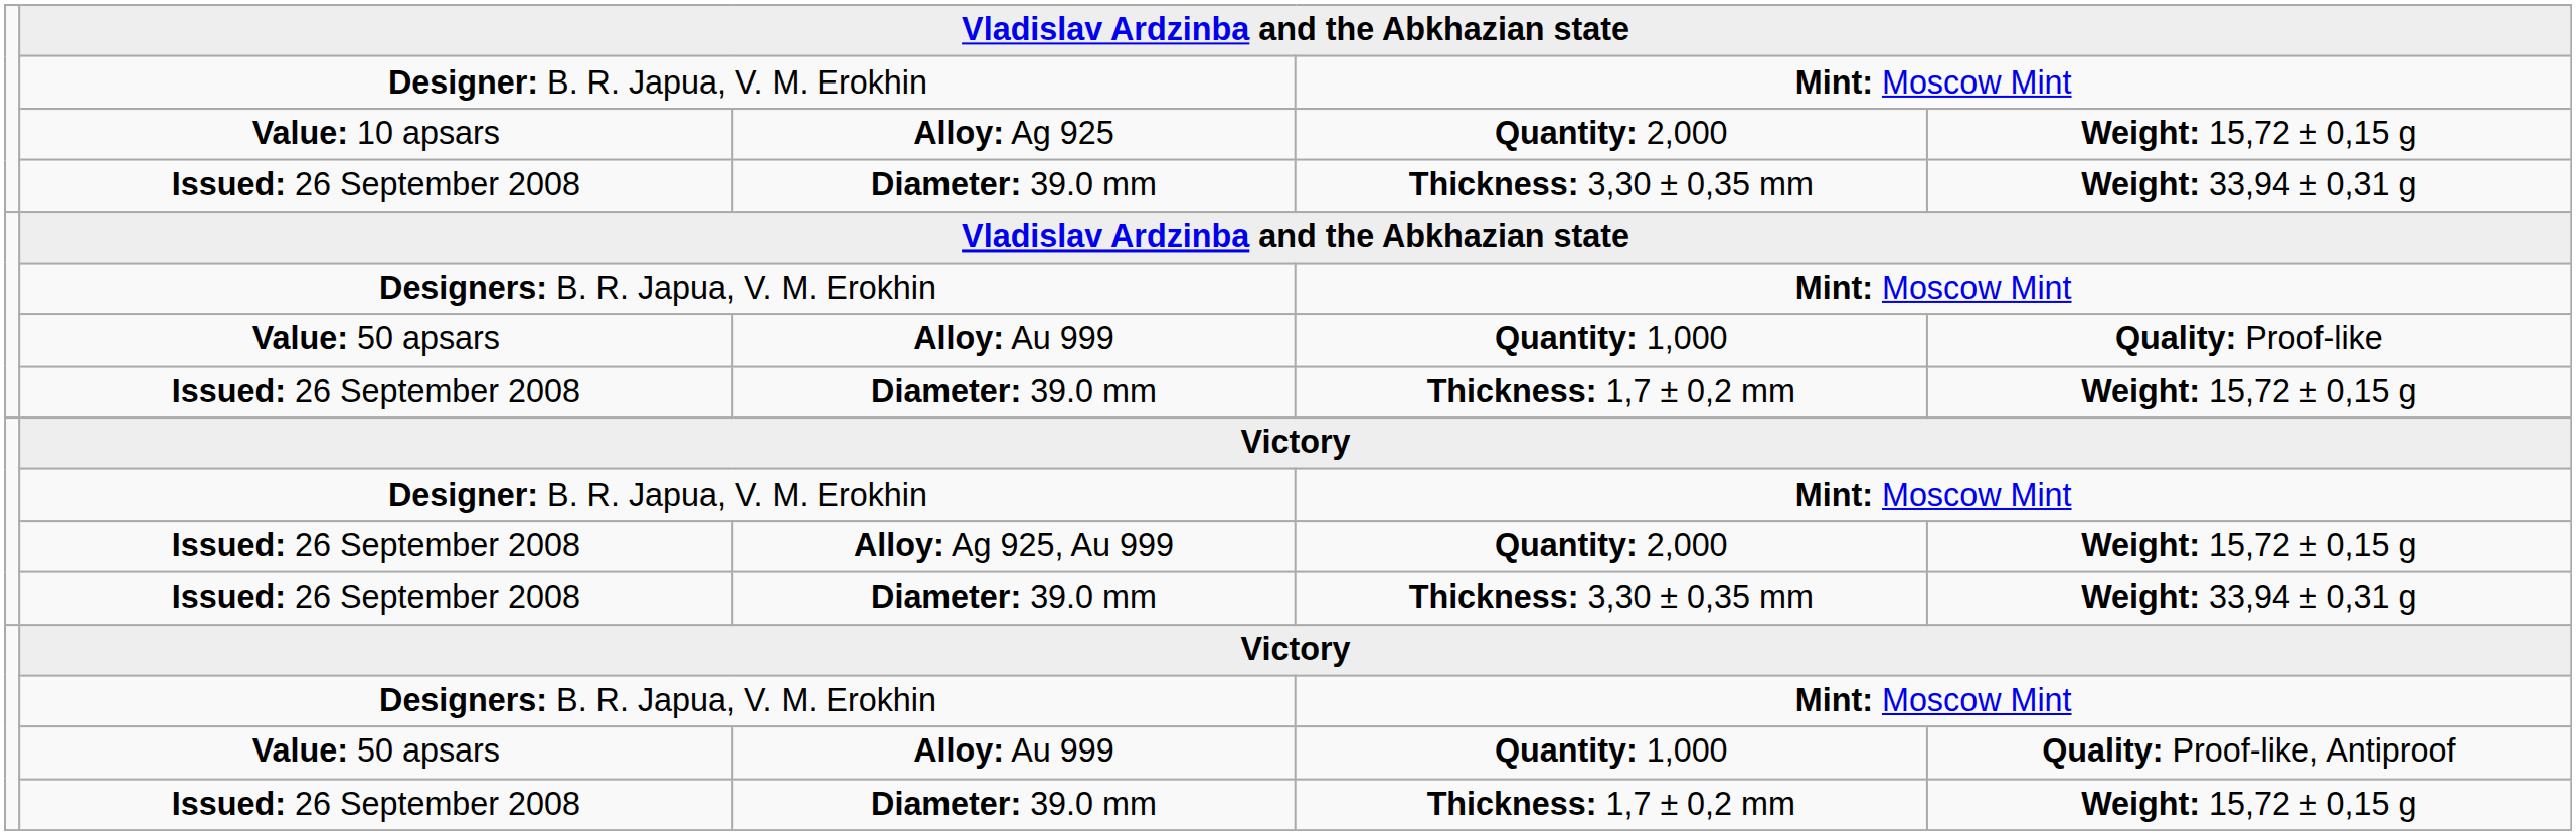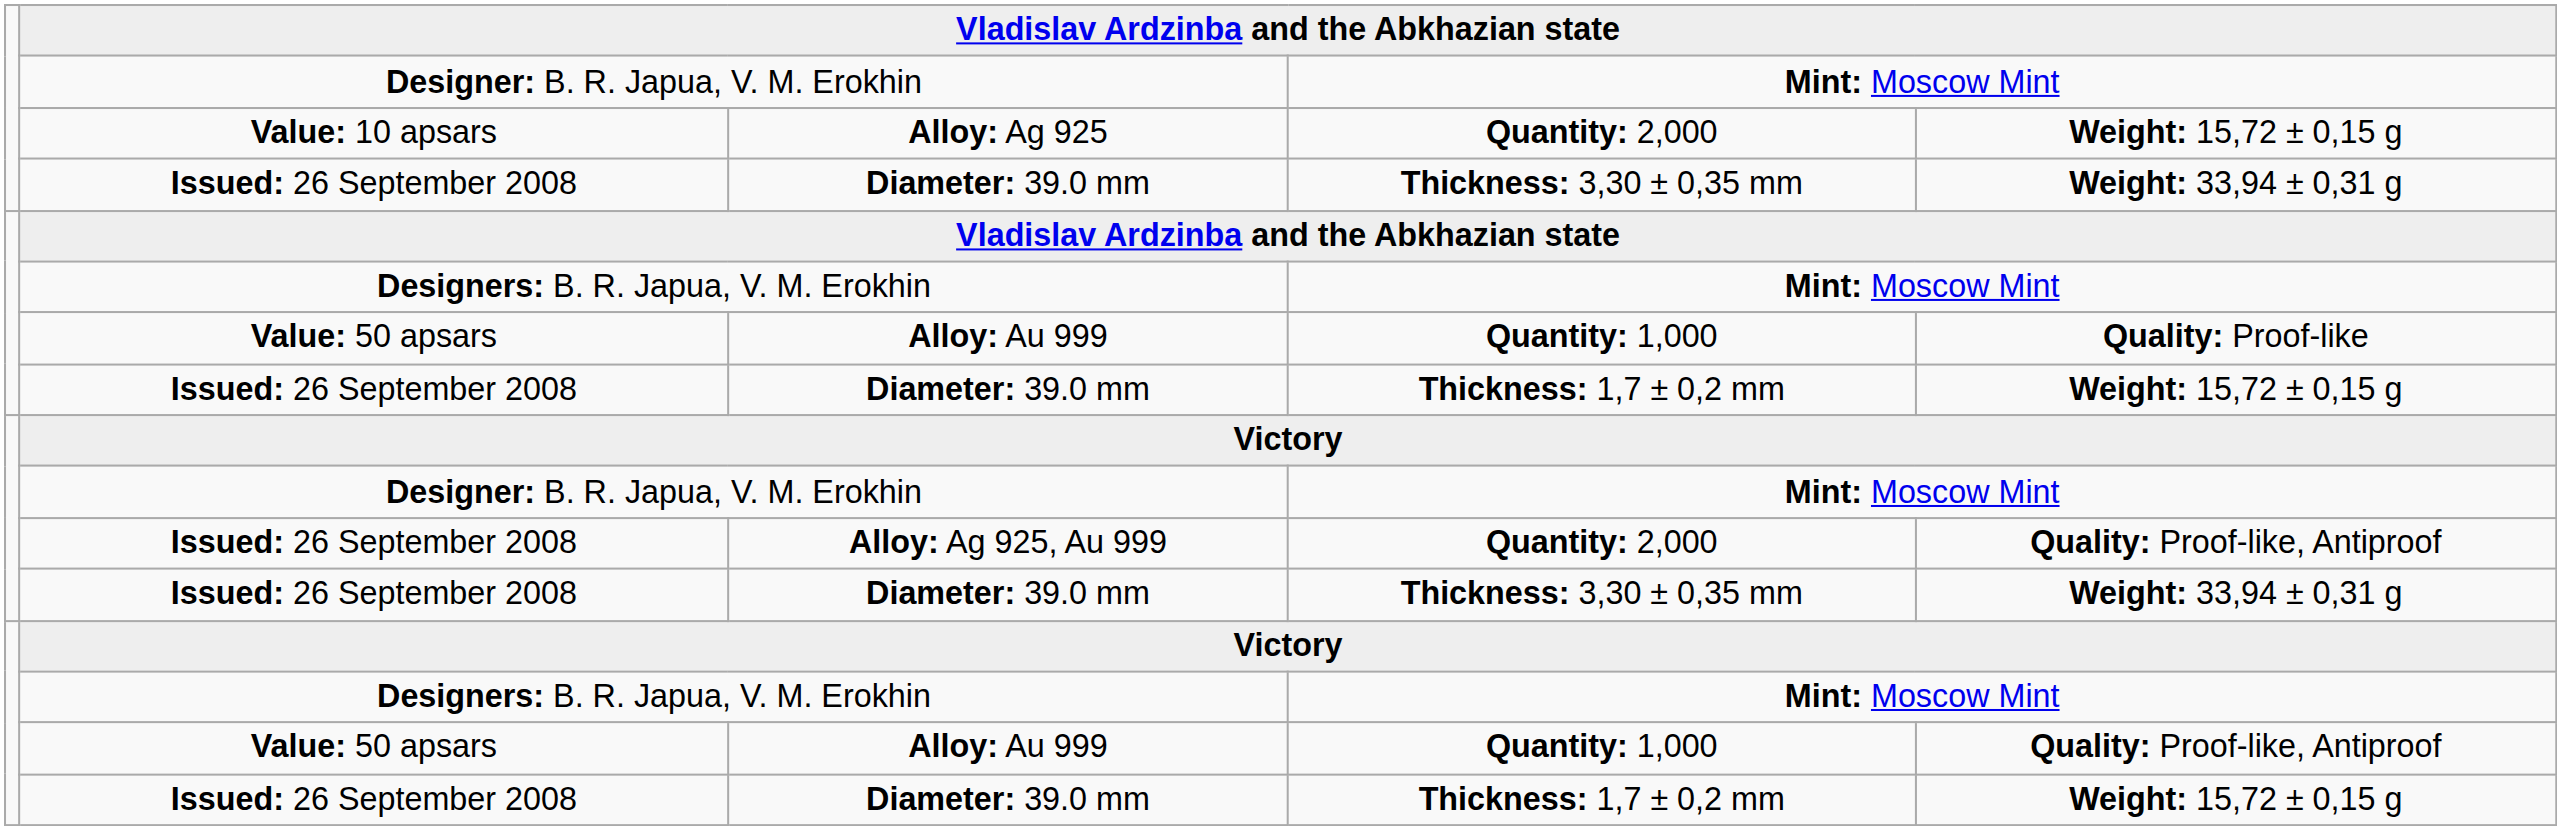Alloy: Ag 925, Au 999 | column 5: Weight: 15,72 ± 0,15 g -> Quality: Proof-like, Antiproof
